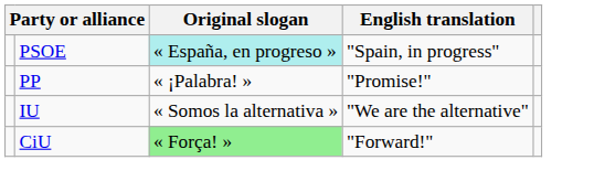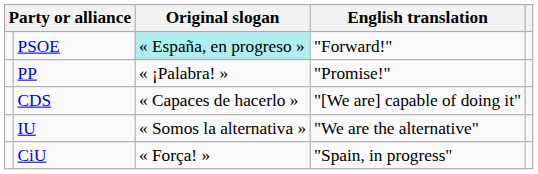PSOE | English translation: "Spain, in progress" -> "Forward!"
+ row: CDS | « Capaces de hacerlo » | "[We are] capable of doing it"
CiU | Original slogan: lightgreen background -> no background
CiU | English translation: "Forward!" -> "Spain, in progress"
